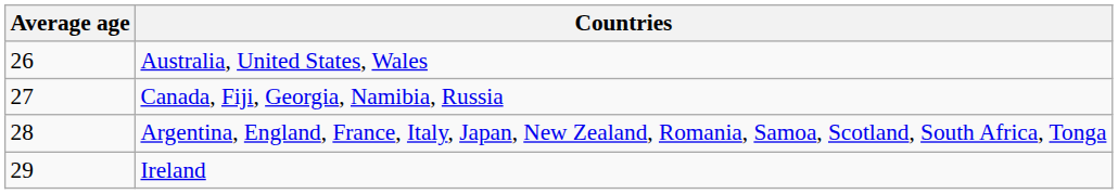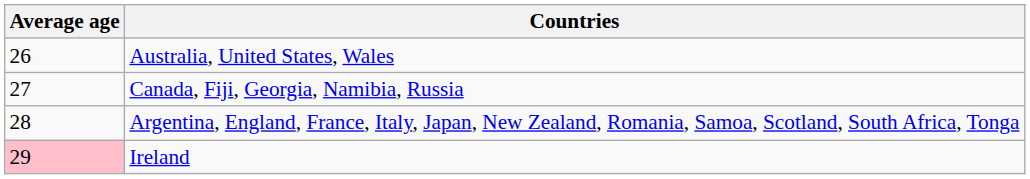Ireland | Average age: no background -> pink background
